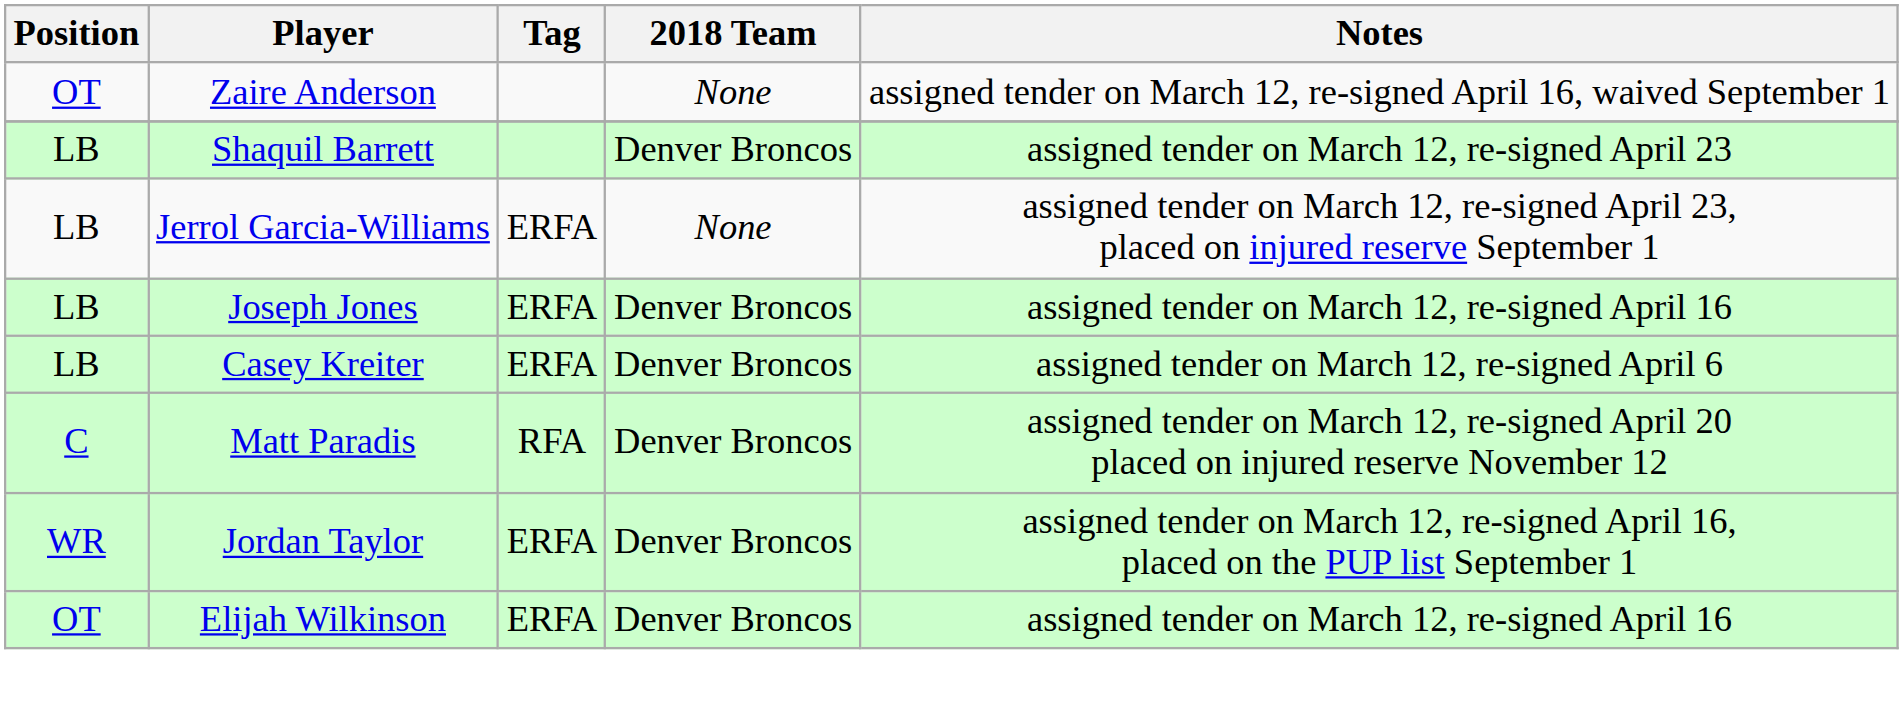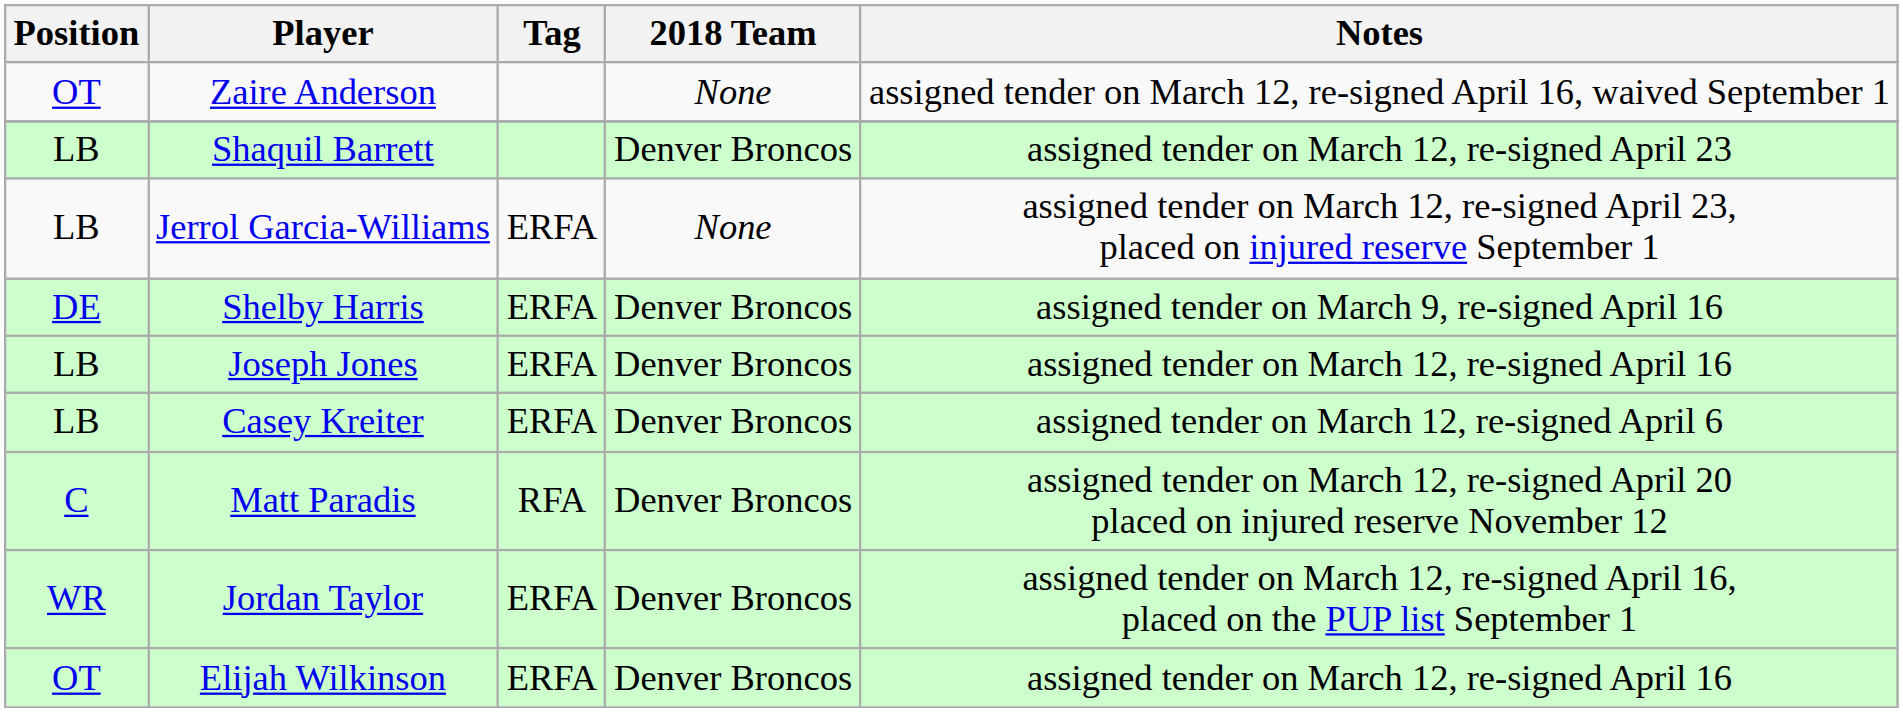+ row: DE | Shelby Harris | ERFA | Denver Broncos | assigned tender on March 9, re-signed April 16
